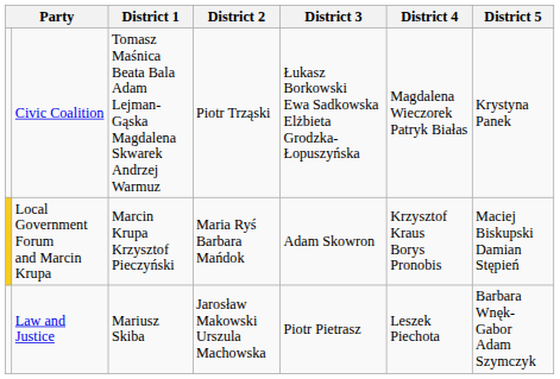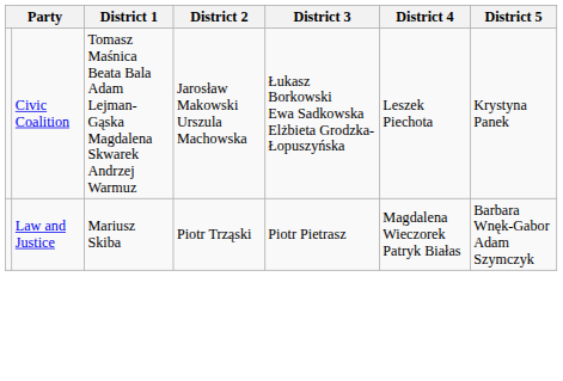Civic Coalition | District 2: Piotr Trząski -> Jarosław Makowski Urszula Machowska
Civic Coalition | District 4: Magdalena Wieczorek Patryk Białas -> Leszek Piechota
- row: Local Government Forum and Marcin Krupa | Marcin Krupa Krzysztof Pieczyński | Maria Ryś Barbara Mańdok | Adam Skowron | Krzysztof Kraus Borys Pronobis | Maciej Biskupski Damian Stępień
Law and Justice | District 2: Jarosław Makowski Urszula Machowska -> Piotr Trząski
Law and Justice | District 4: Leszek Piechota -> Magdalena Wieczorek Patryk Białas
